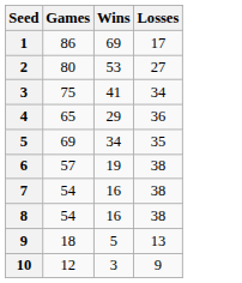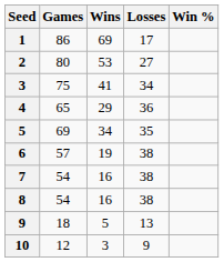+ column: Win %
